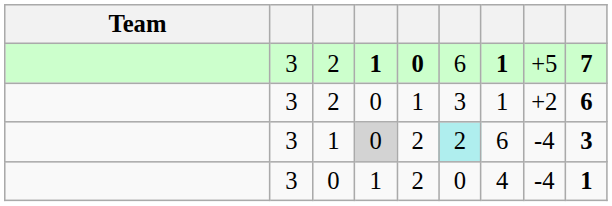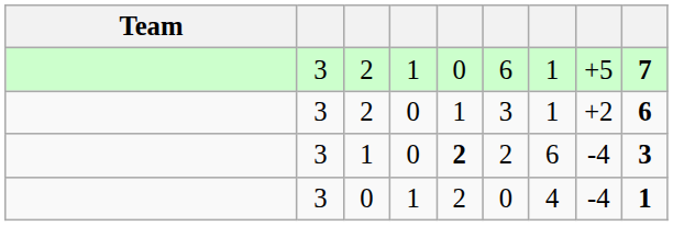row 2 | column 4: bold -> normal
row 2 | column 5: bold -> normal
row 2 | column 7: bold -> normal
row 4 | column 4: lightgrey background -> no background
row 4 | column 5: normal -> bold
row 4 | column 6: paleturquoise background -> no background
